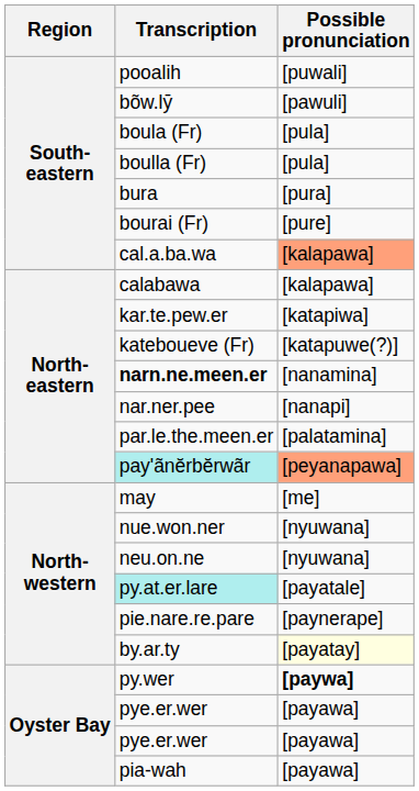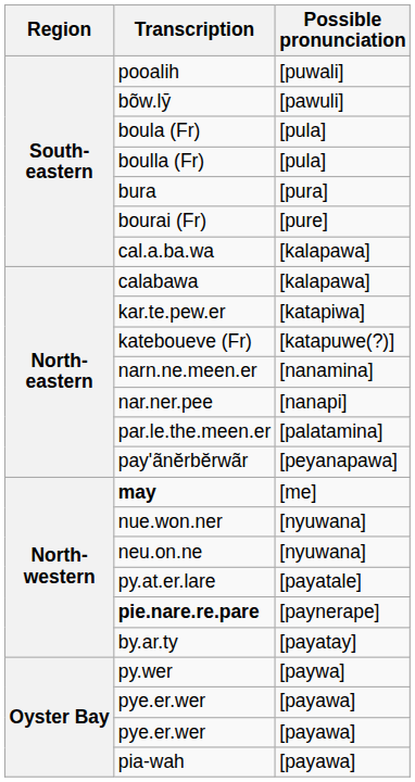cal.a.ba.wa | Possible pronunciation: lightsalmon background -> no background
narn.ne.meen.er | Transcription: bold -> normal
pay'ãnĕrbĕrwãr | Transcription: paleturquoise background -> no background
pay'ãnĕrbĕrwãr | Possible pronunciation: lightsalmon background -> no background
may | Transcription: normal -> bold
py.at.er.lare | Transcription: paleturquoise background -> no background
pie.nare.re.pare | Transcription: normal -> bold
by.ar.ty | Possible pronunciation: lightyellow background -> no background
py.wer | Possible pronunciation: bold -> normal
